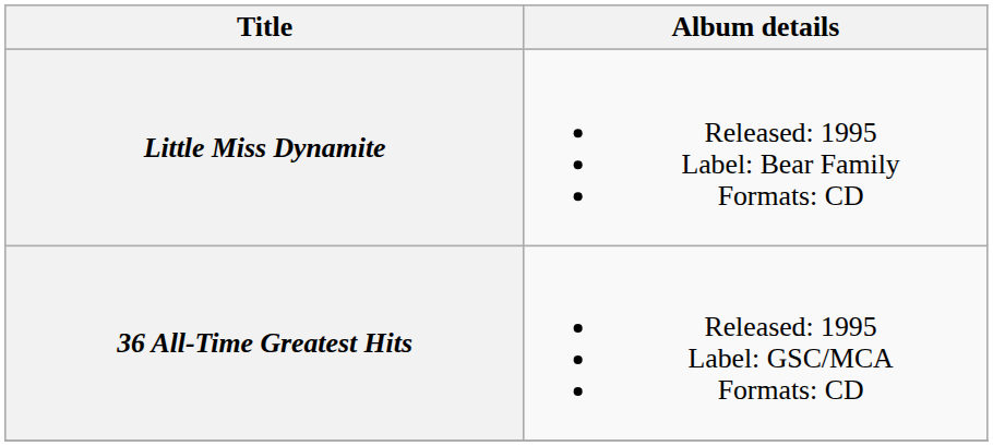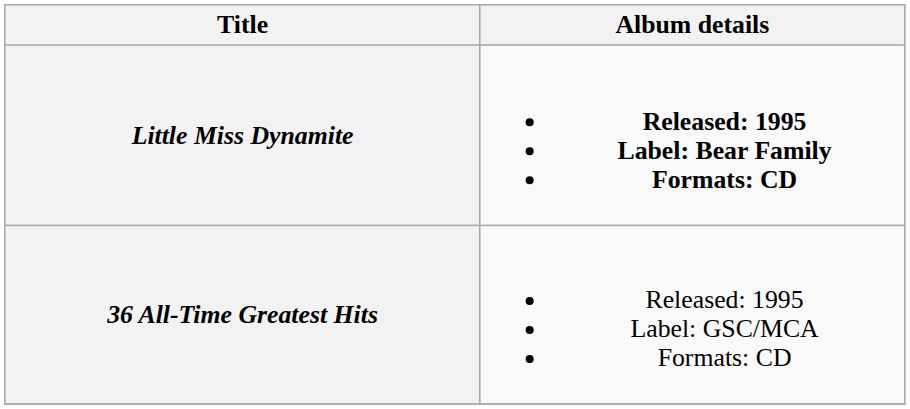Little Miss Dynamite | Album details: normal -> bold
